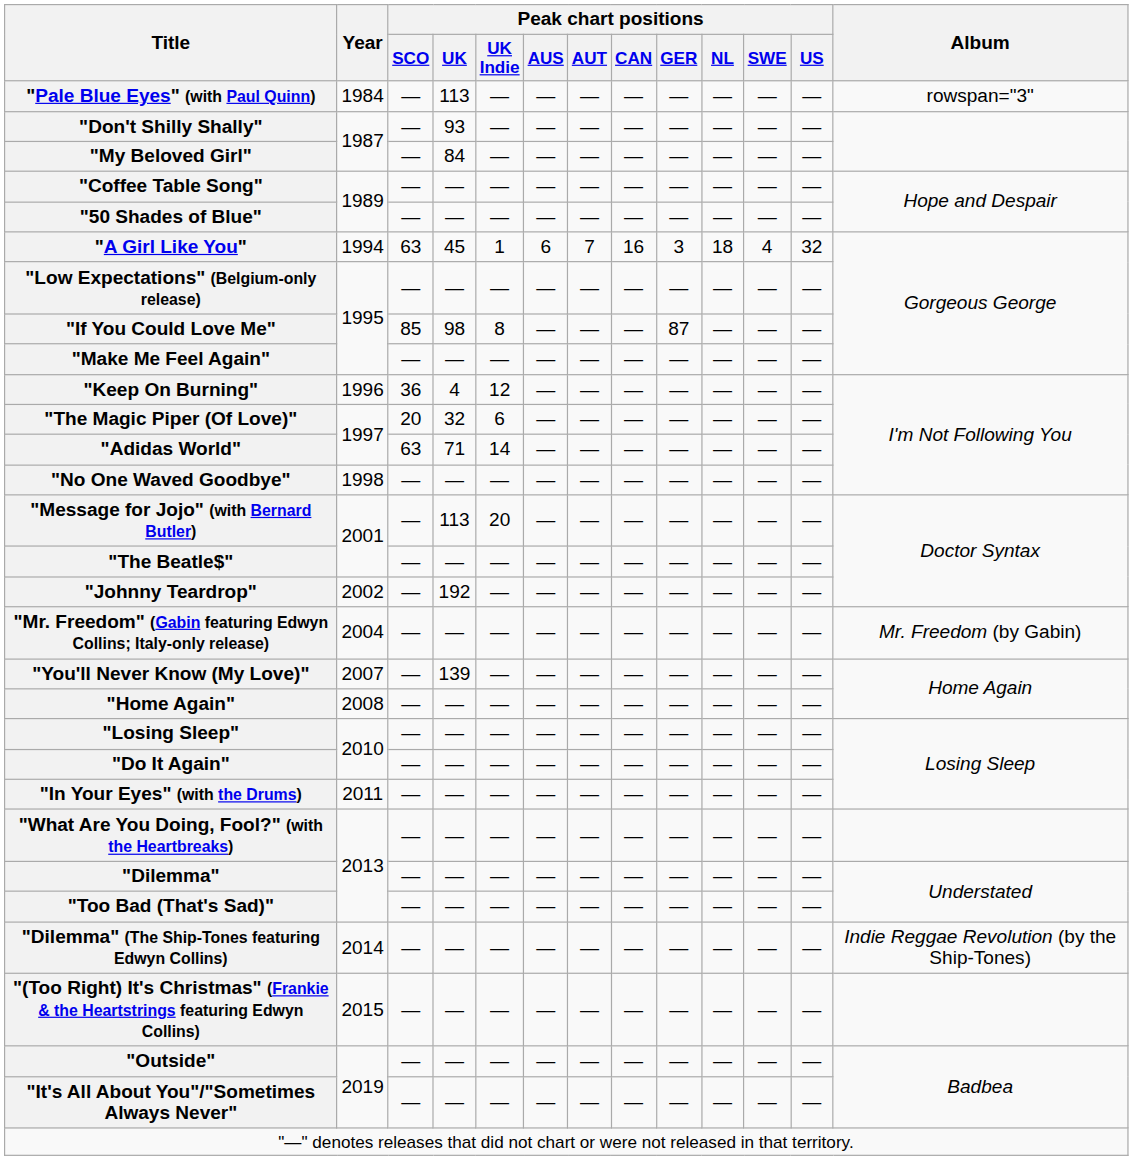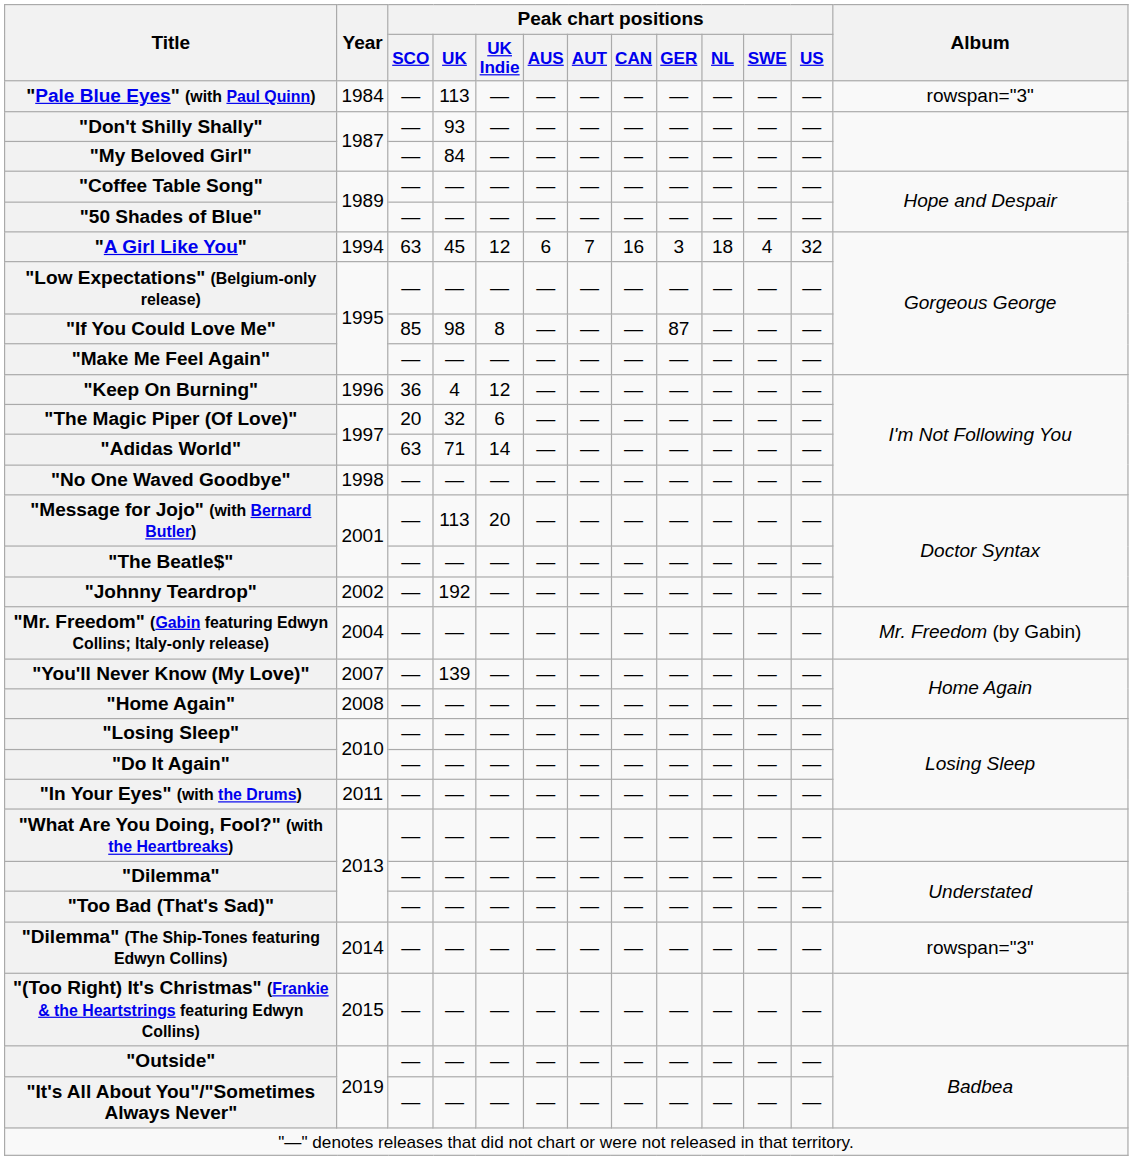"A Girl Like You" | Peak chart positions / UK Indie: 1 -> 12
"Dilemma" (The Ship-Tones featuring Edwyn Collins) | Album: Indie Reggae Revolution (by the Ship-Tones) -> rowspan="3"
